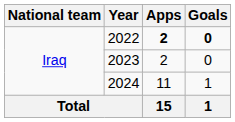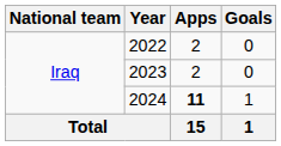2022 | Apps: bold -> normal
2022 | Goals: bold -> normal
2024 | Apps: normal -> bold
